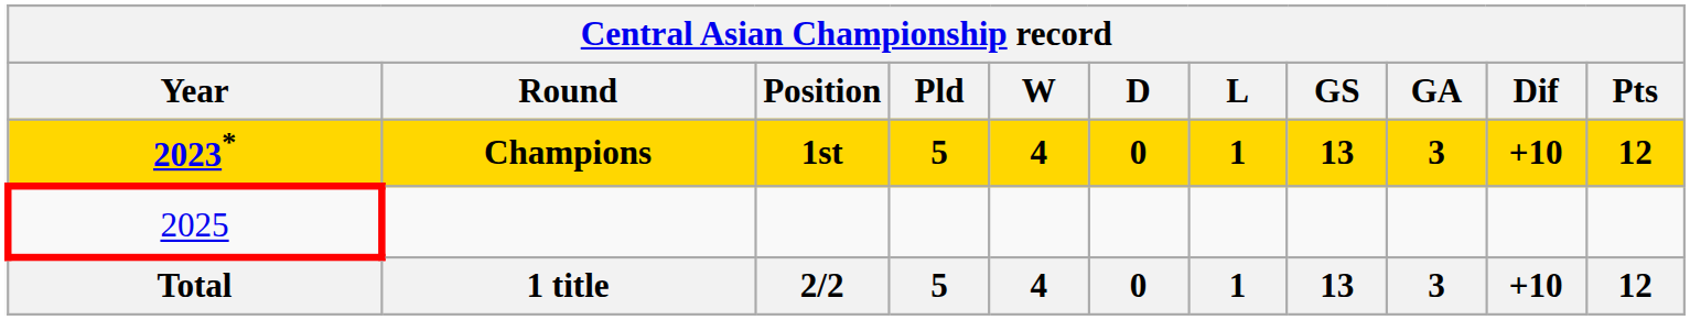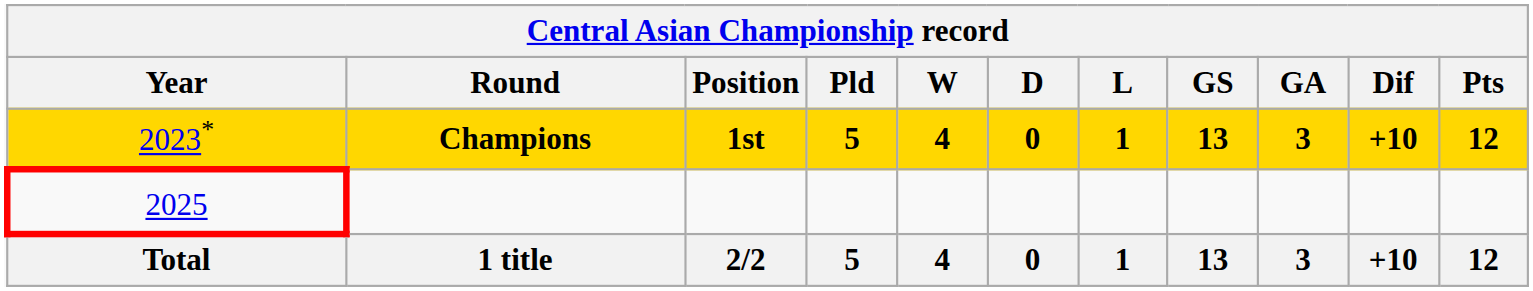Champions | Year: bold -> normal
